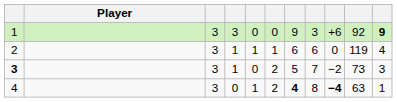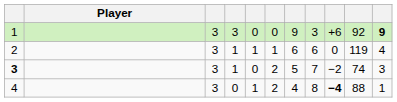row 4 | column 10: 73 -> 74
row 5 | column 7: bold -> normal
row 5 | column 10: 63 -> 88
